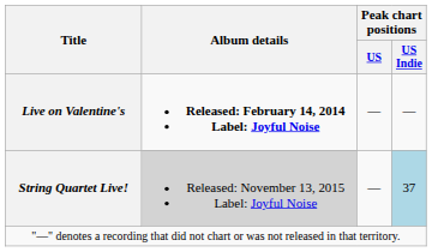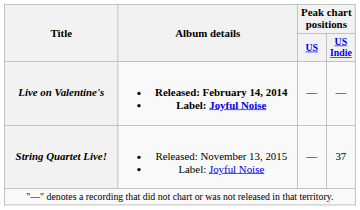String Quartet Live! | Album details: lightgrey background -> no background
String Quartet Live! | Peak chart positions / US Indie: lightblue background -> no background
